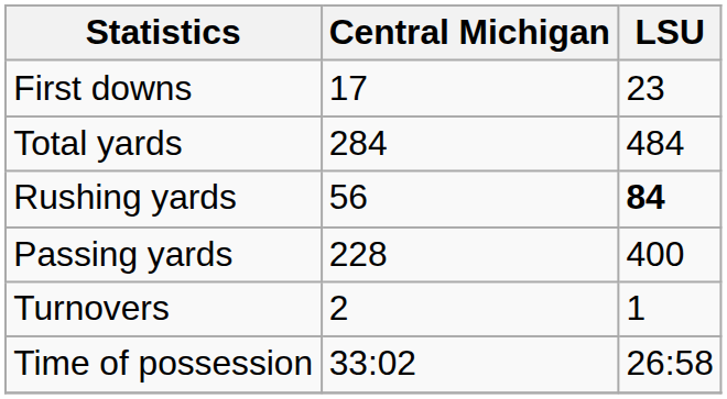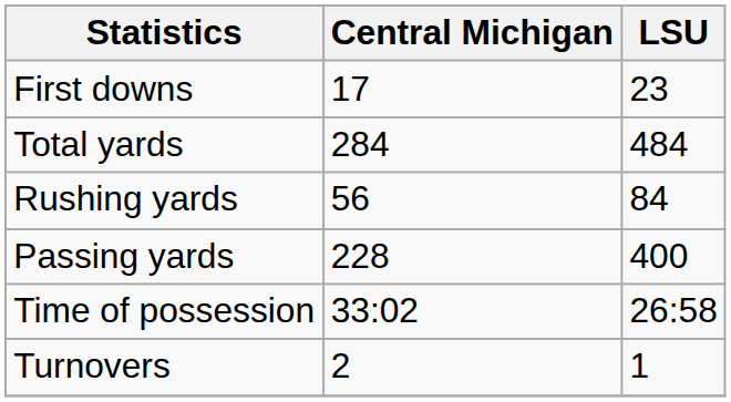Rushing yards | LSU: bold -> normal
rows swapped: Turnovers <-> Time of possession
